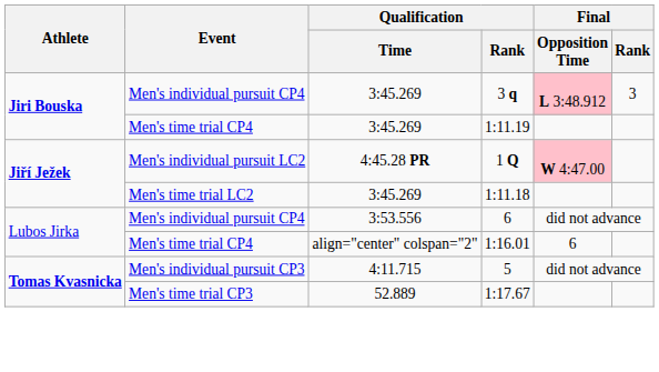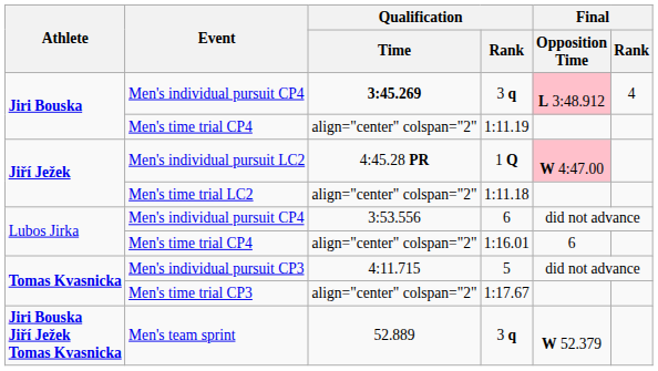Men's individual pursuit CP4 / 3 q | Qualification / Time: normal -> bold
Men's individual pursuit CP4 / 3 q | Final / Rank: 3 -> 4
1:11.19 | Qualification / Time: 3:45.269 -> align="center" colspan="2"
1:11.18 | Qualification / Time: 3:45.269 -> align="center" colspan="2"
1:17.67 | Qualification / Time: 52.889 -> align="center" colspan="2"
+ row: Jiri Bouska Jiří Ježek Tomas Kvasnicka | Men's team sprint | 52.889 | 3 q | W 52.379
